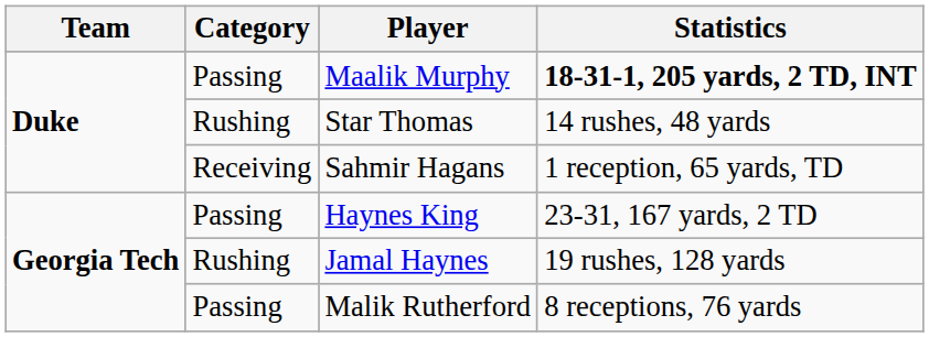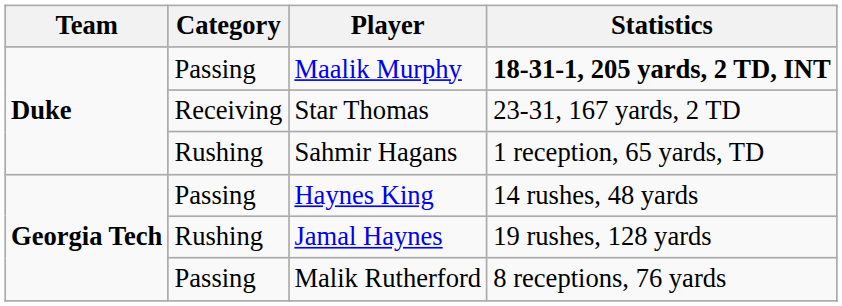Star Thomas | Category: Rushing -> Receiving
Star Thomas | Statistics: 14 rushes, 48 yards -> 23-31, 167 yards, 2 TD
Sahmir Hagans | Category: Receiving -> Rushing
Haynes King | Statistics: 23-31, 167 yards, 2 TD -> 14 rushes, 48 yards
